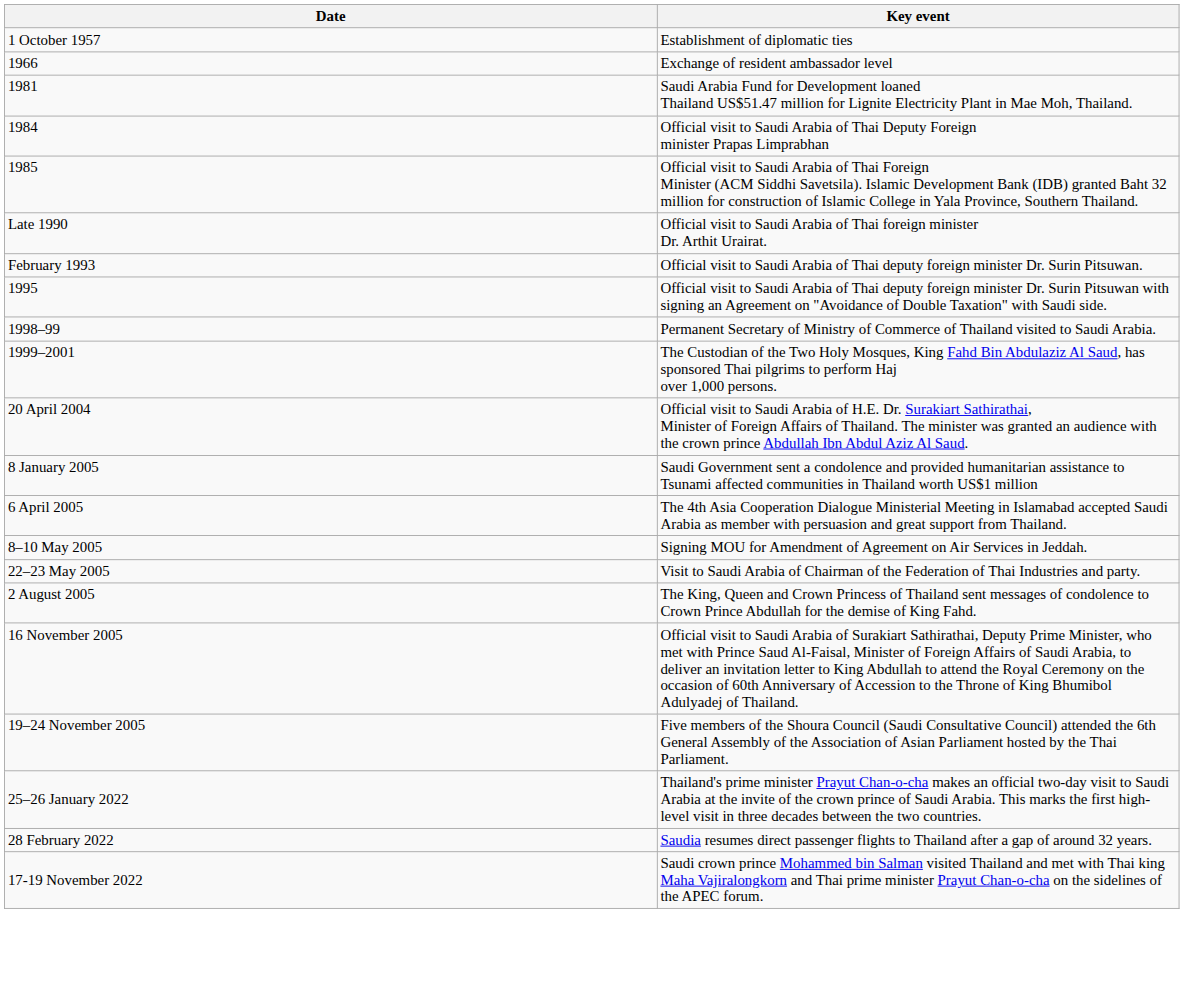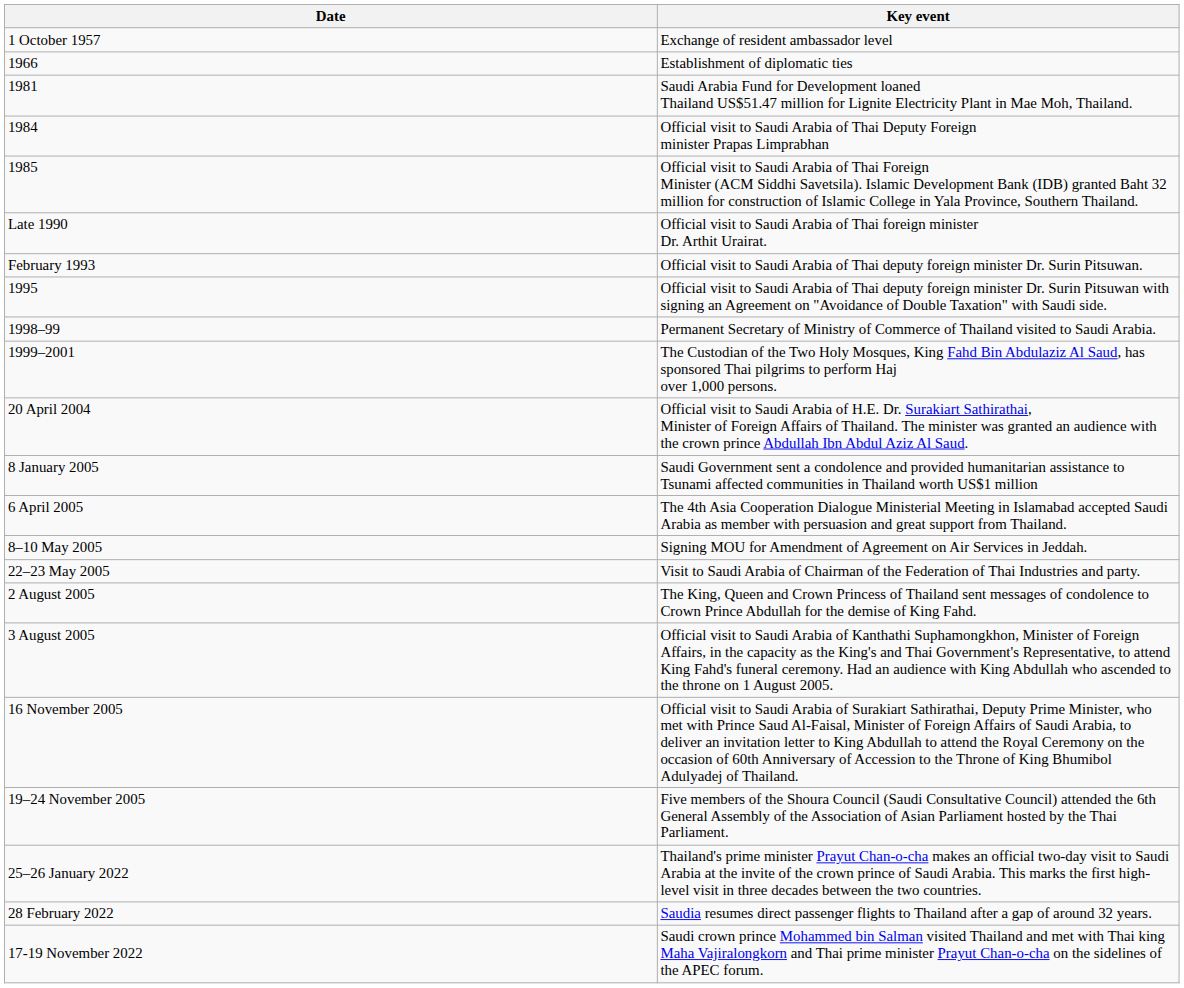1 October 1957 | Key event: Establishment of diplomatic ties -> Exchange of resident ambassador level
1966 | Key event: Exchange of resident ambassador level -> Establishment of diplomatic ties
+ row: 3 August 2005 | Official visit to Saudi Arabia of Kanthathi Suphamongkhon, Minister of Foreign Affairs, in the capacity as the King's and Thai Government's Representative, to attend King Fahd's funeral ceremony. Had an audience with King Abdullah who ascended to the throne on 1 August 2005.
